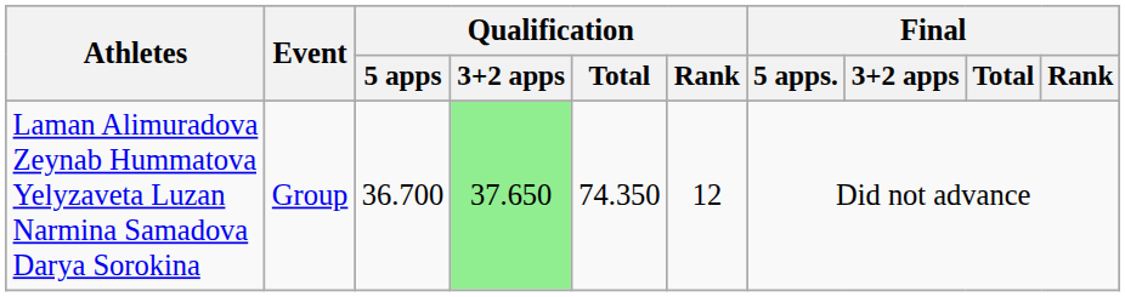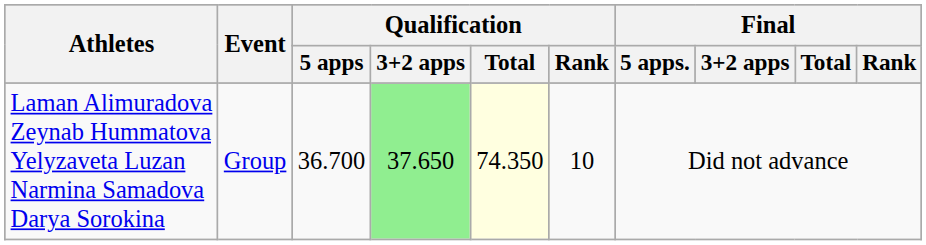row 3 | Qualification / Total: no background -> lightyellow background
row 3 | Qualification / Rank: 12 -> 10
